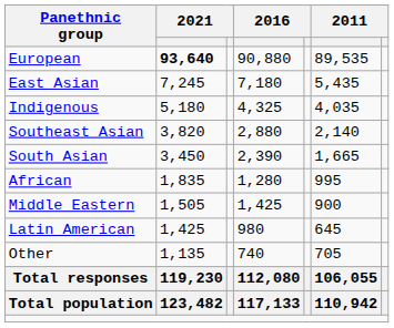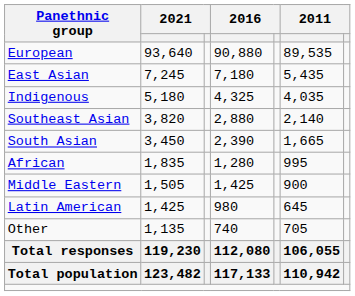European | column 2: bold -> normal
